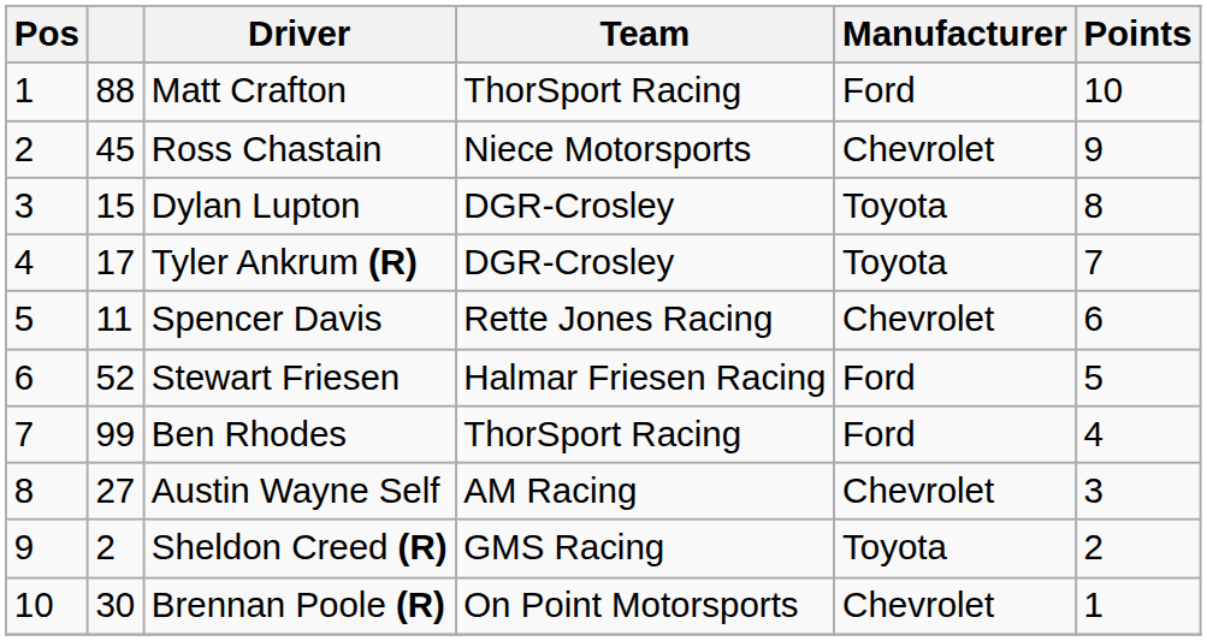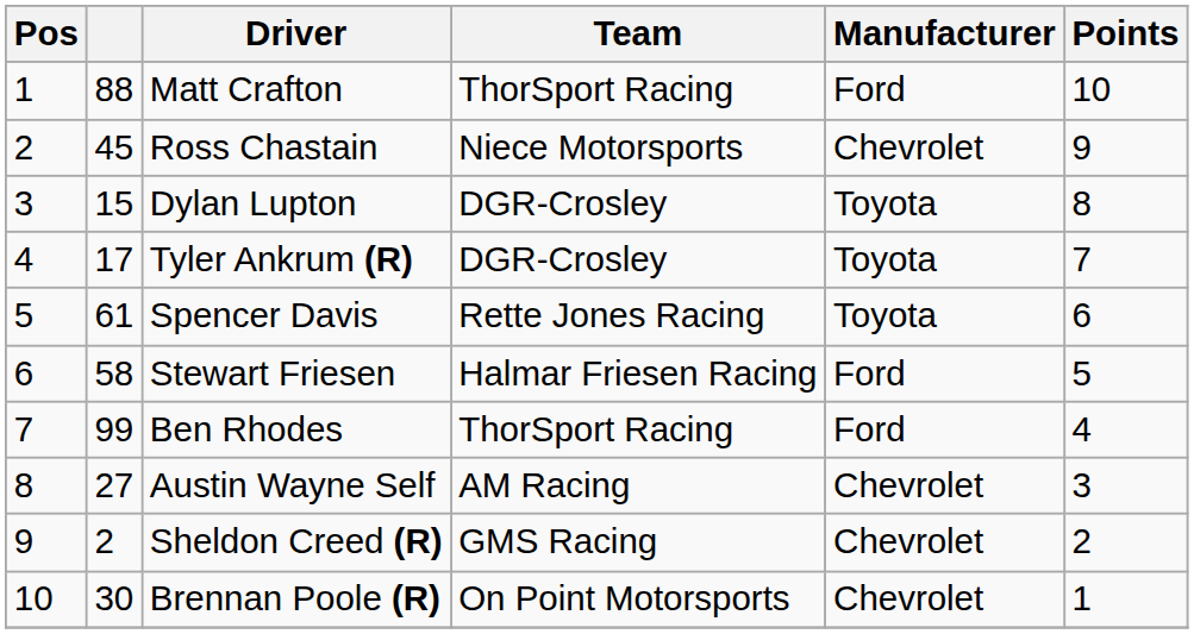Spencer Davis | column 2: 11 -> 61
Spencer Davis | Manufacturer: Chevrolet -> Toyota
Stewart Friesen | column 2: 52 -> 58
Sheldon Creed (R) | Manufacturer: Toyota -> Chevrolet
